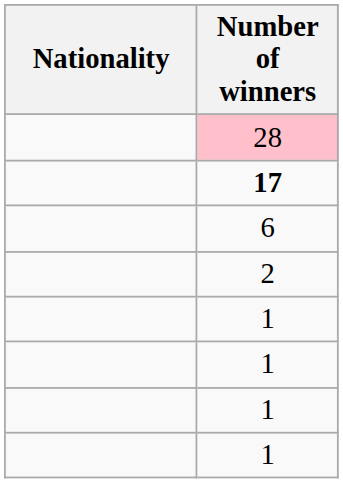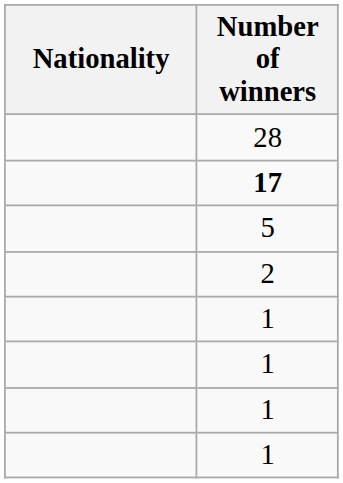row 2 | Number of winners: pink background -> no background
row 4 | Number of winners: 6 -> 5
